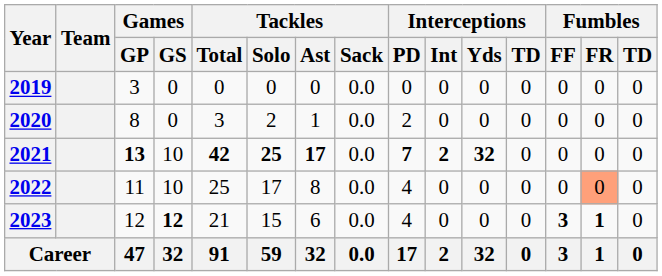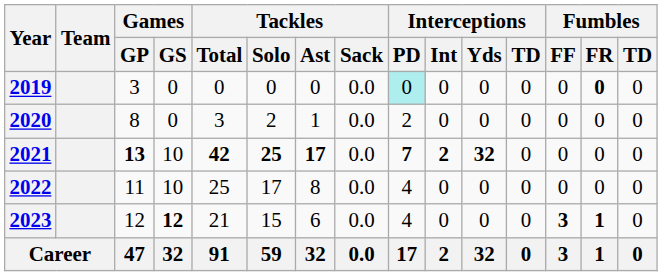2019 | Interceptions / PD: no background -> paleturquoise background
2019 | Fumbles / FR: normal -> bold
2022 | Fumbles / FR: lightsalmon background -> no background
